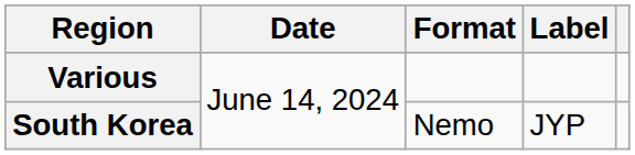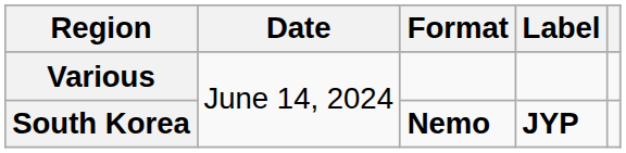South Korea | Format: normal -> bold
South Korea | Label: normal -> bold
